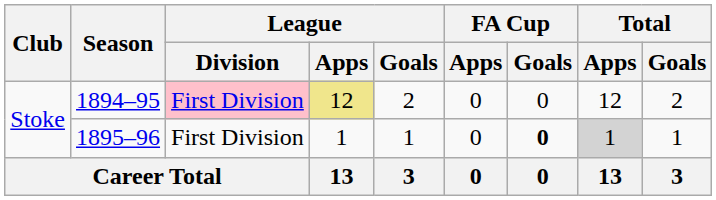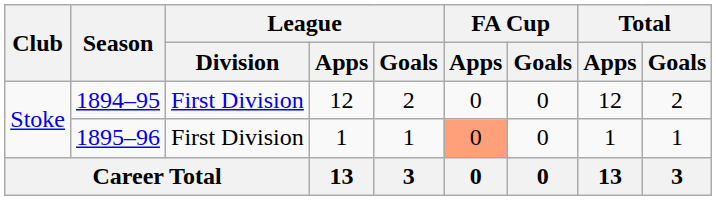1894–95 | League / Division: pink background -> no background
1894–95 | League / Apps: khaki background -> no background
1895–96 | FA Cup / Apps: no background -> lightsalmon background
1895–96 | FA Cup / Goals: bold -> normal
1895–96 | Total / Apps: lightgrey background -> no background
